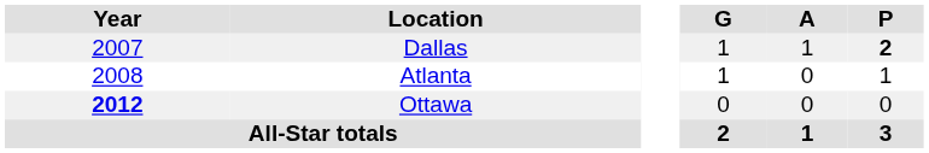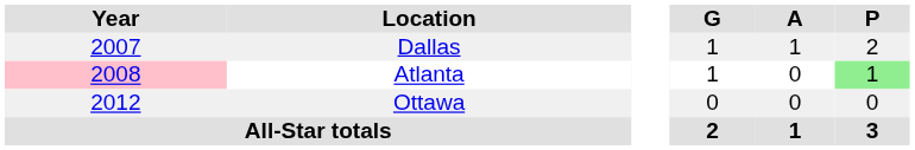Dallas | P: bold -> normal
Atlanta | Year: no background -> pink background
Atlanta | P: no background -> lightgreen background
Ottawa | Year: bold -> normal
